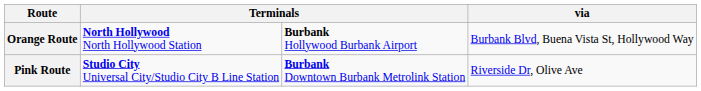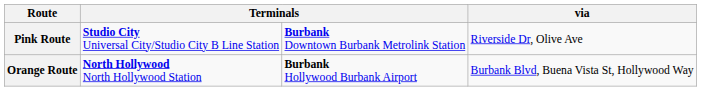rows swapped: Pink Route <-> Orange Route
